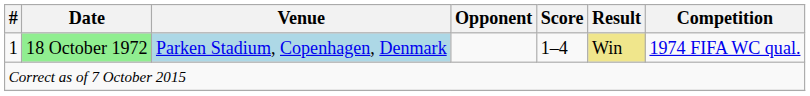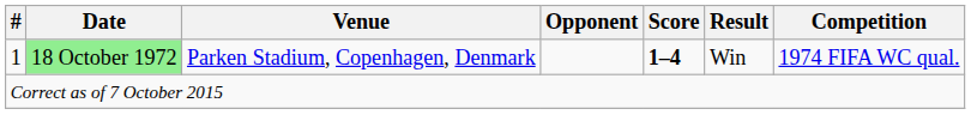1 | Venue: lightblue background -> no background
1 | Score: normal -> bold
1 | Result: khaki background -> no background
